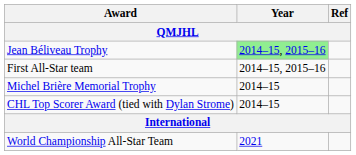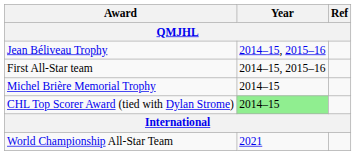Jean Béliveau Trophy | Year: lightgreen background -> no background
CHL Top Scorer Award (tied with Dylan Strome) | Year: no background -> lightgreen background
